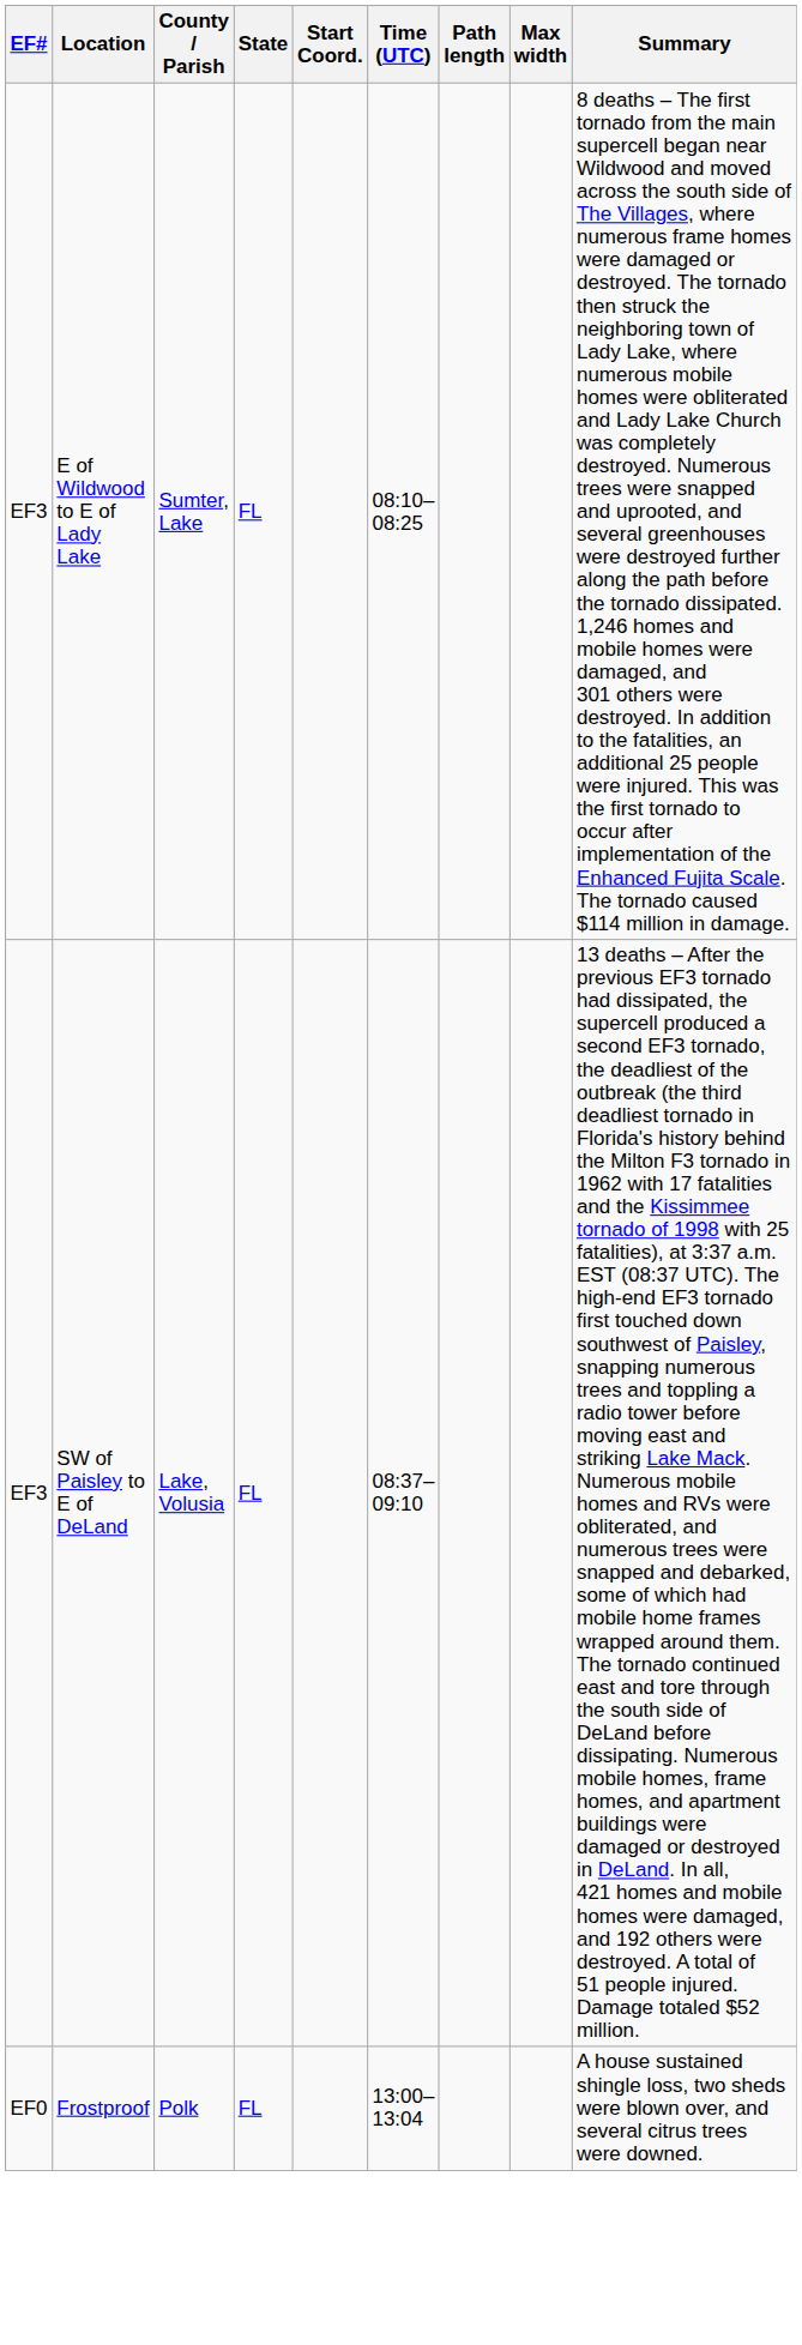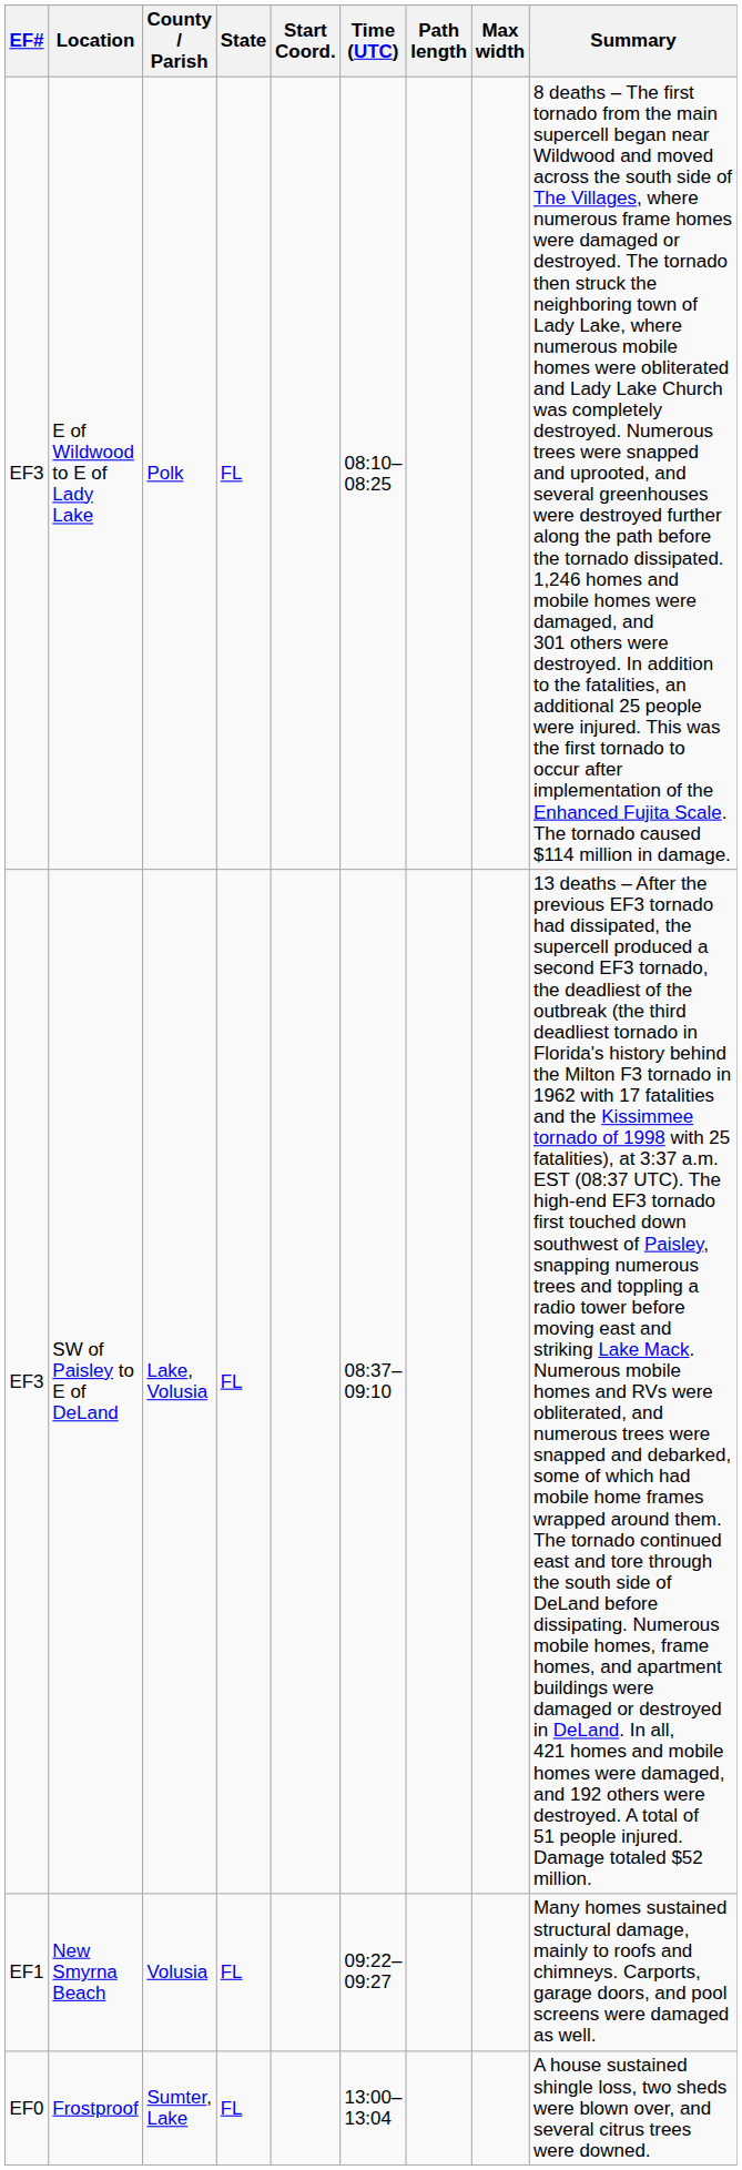E of Wildwood to E of Lady Lake | County / Parish: Sumter, Lake -> Polk
+ row: EF1 | New Smyrna Beach | Volusia | FL | 09:22–09:27 | Many homes sustained structural damage, mainly to roofs and chimneys. Carports, garage doors, and pool screens were damaged as well.
Frostproof | County / Parish: Polk -> Sumter, Lake
